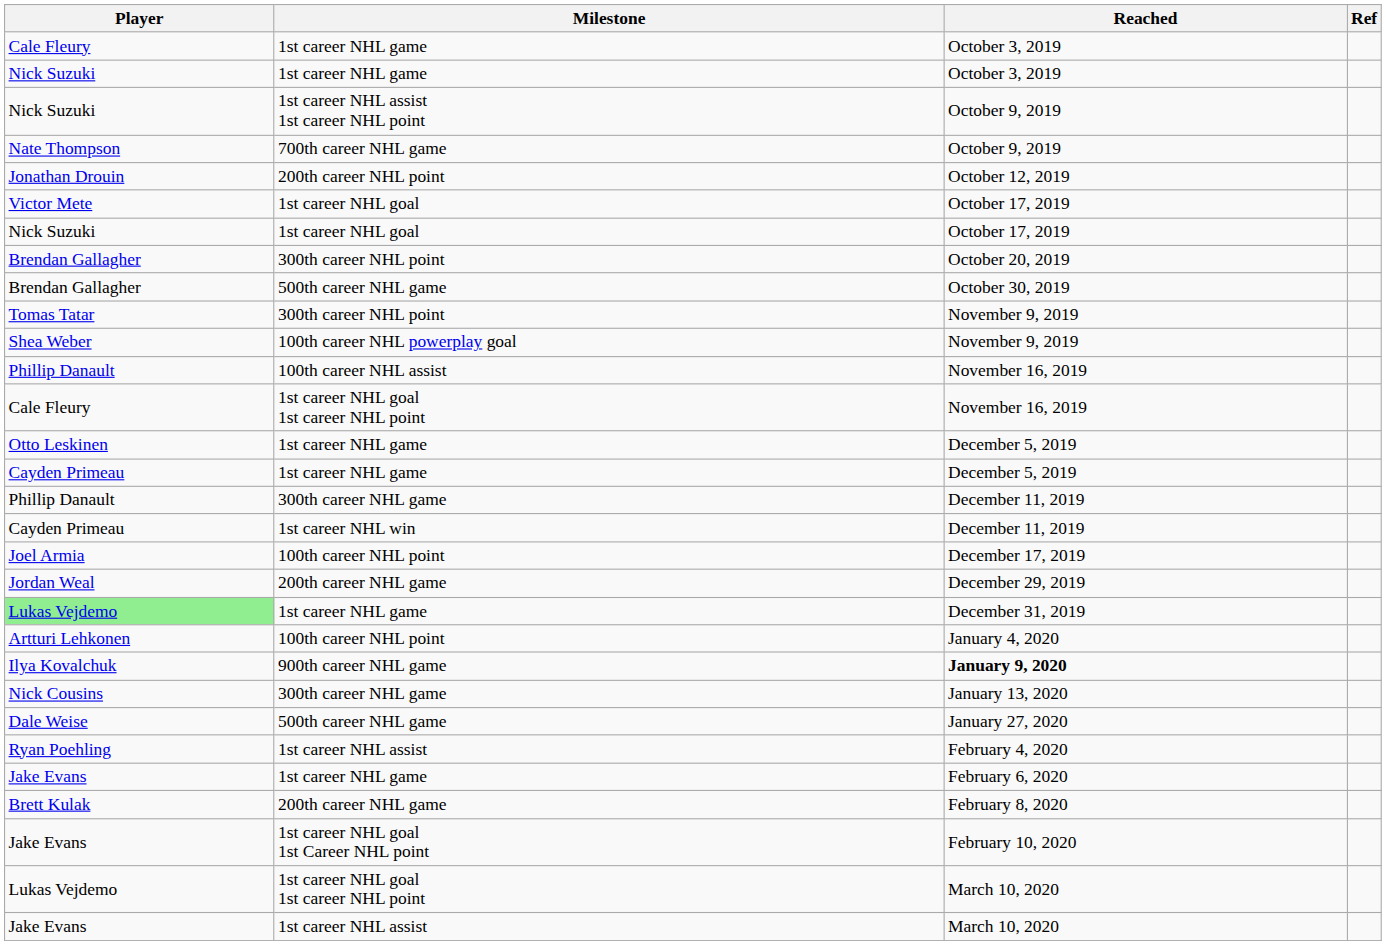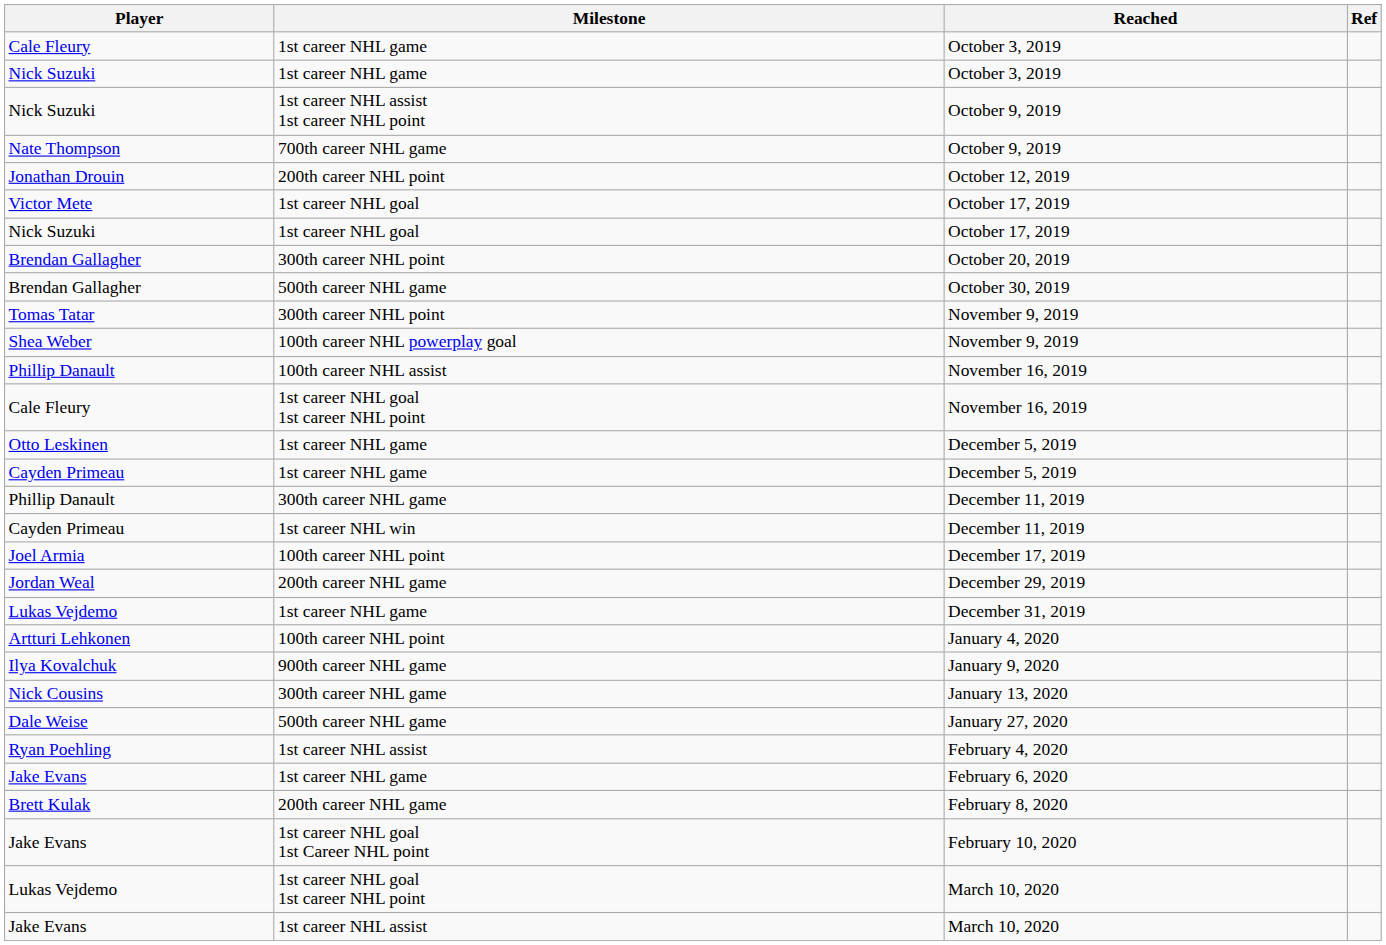row 21 | Player: lightgreen background -> no background
row 23 | Reached: bold -> normal
